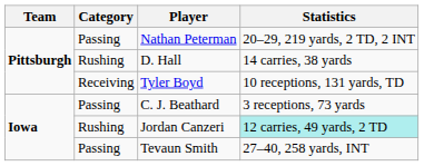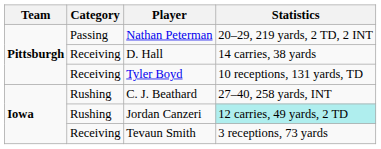D. Hall | Category: Rushing -> Receiving
C. J. Beathard | Category: Passing -> Rushing
C. J. Beathard | Statistics: 3 receptions, 73 yards -> 27–40, 258 yards, INT
Tevaun Smith | Category: Passing -> Receiving
Tevaun Smith | Statistics: 27–40, 258 yards, INT -> 3 receptions, 73 yards
